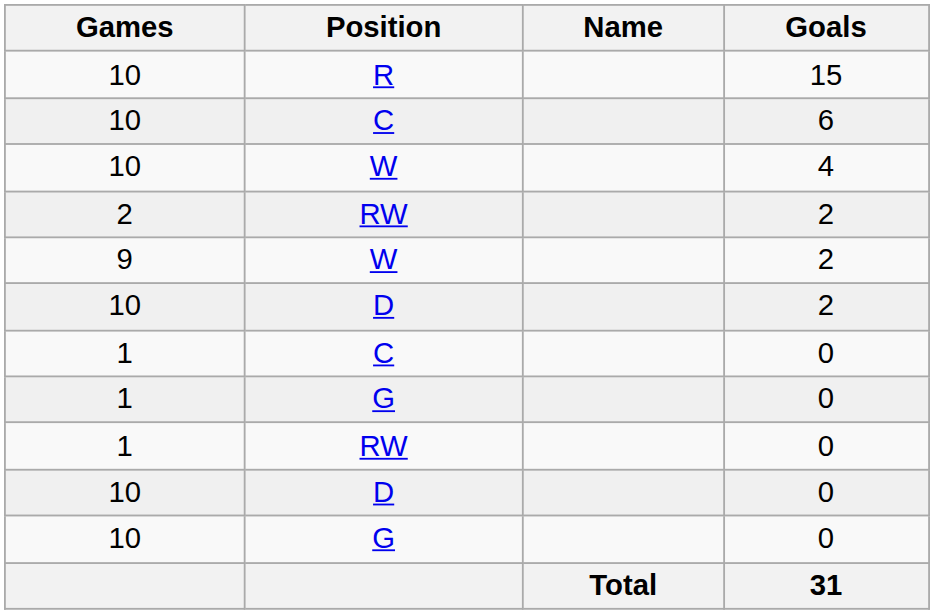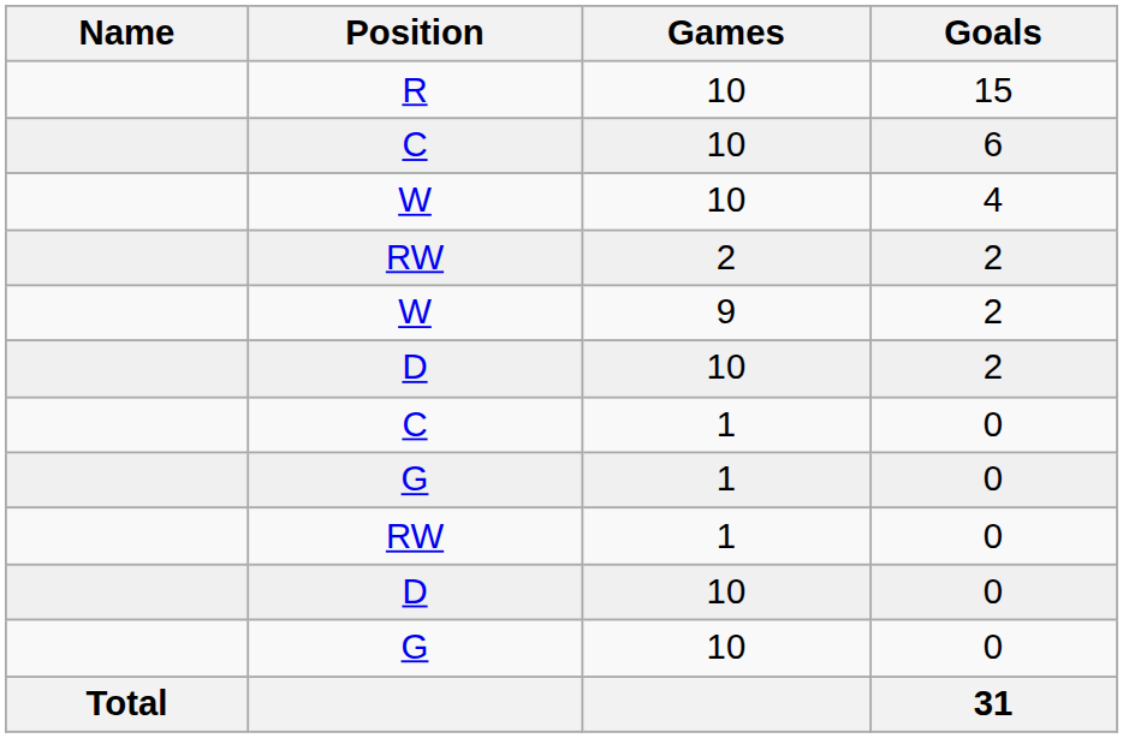columns swapped: Name <-> Games
